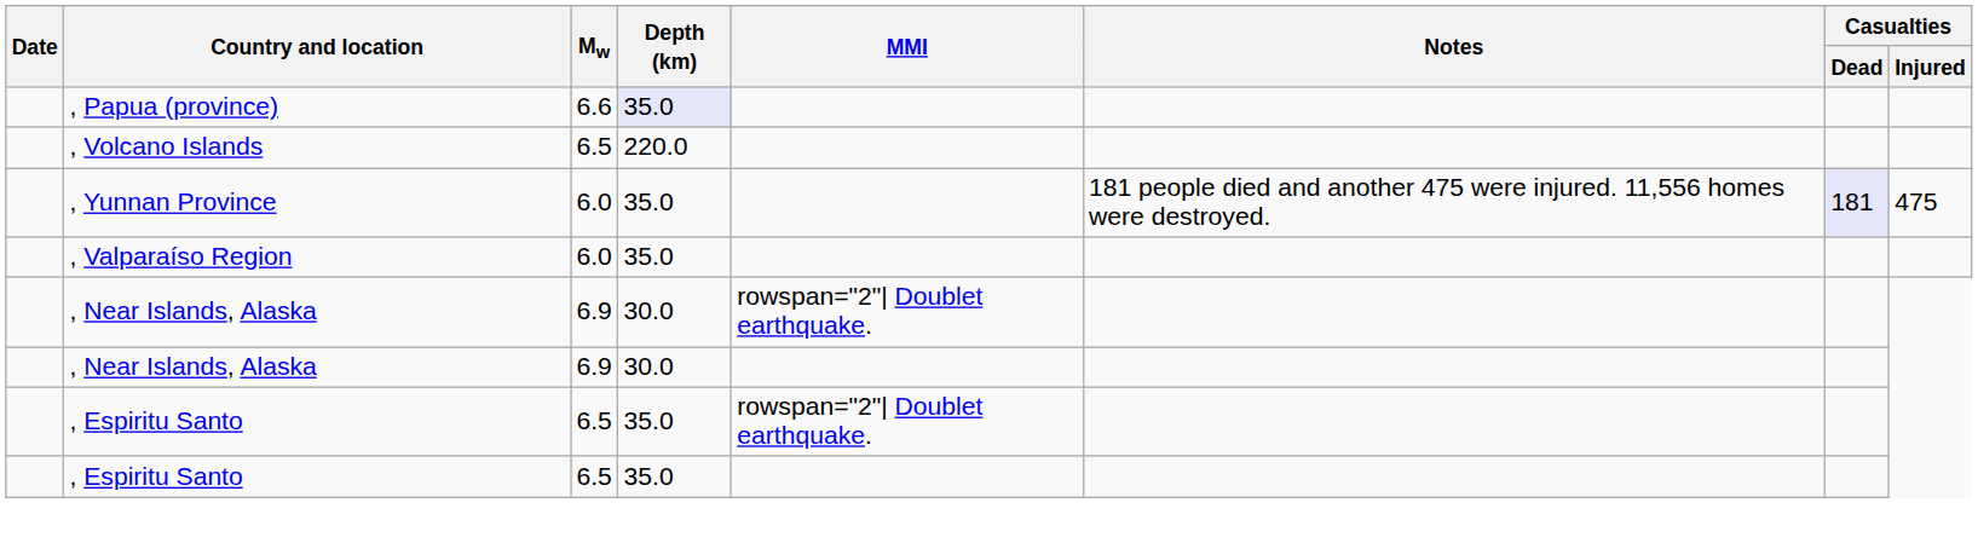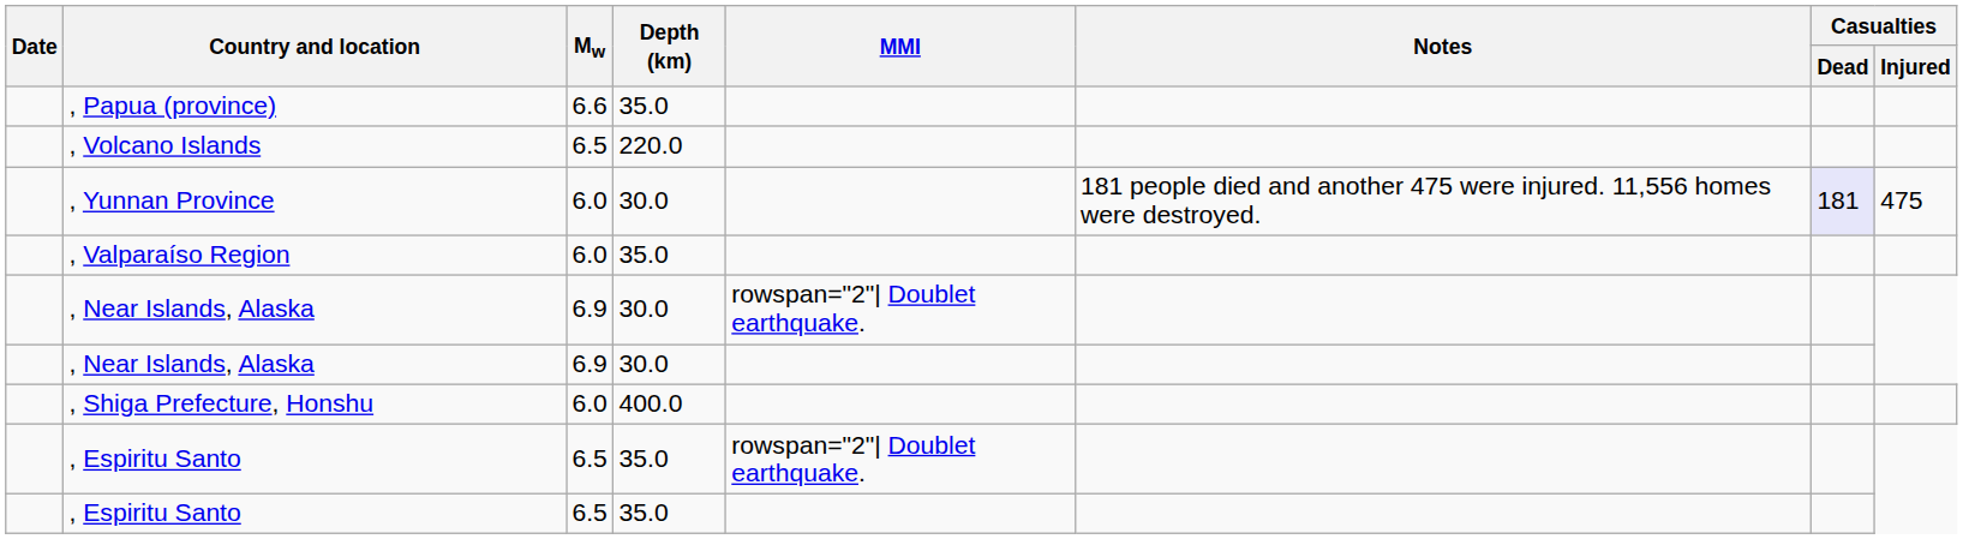, Papua (province) | Depth (km): lavender background -> no background
, Yunnan Province | Depth (km): 35.0 -> 30.0
+ row: , Shiga Prefecture, Honshu | 6.0 | 400.0
